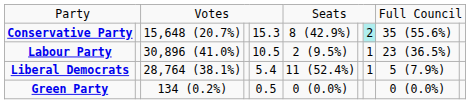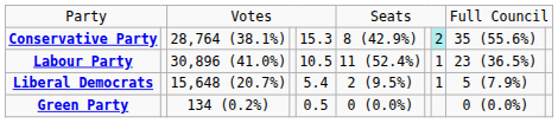Conservative Party | column 3: 15,648 (20.7%) -> 28,764 (38.1%)
Labour Party | column 6: 2 (9.5%) -> 11 (52.4%)
Liberal Democrats | column 3: 28,764 (38.1%) -> 15,648 (20.7%)
Liberal Democrats | column 6: 11 (52.4%) -> 2 (9.5%)
